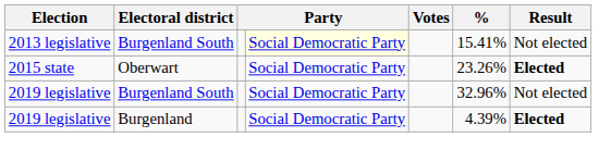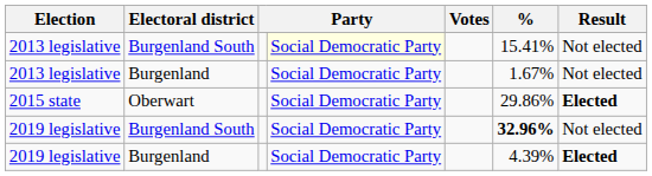+ row: 2013 legislative | Burgenland | Social Democratic Party | 1.67% | Not elected
2015 state | %: 23.26% -> 29.86%
2019 legislative / Burgenland South | %: normal -> bold
